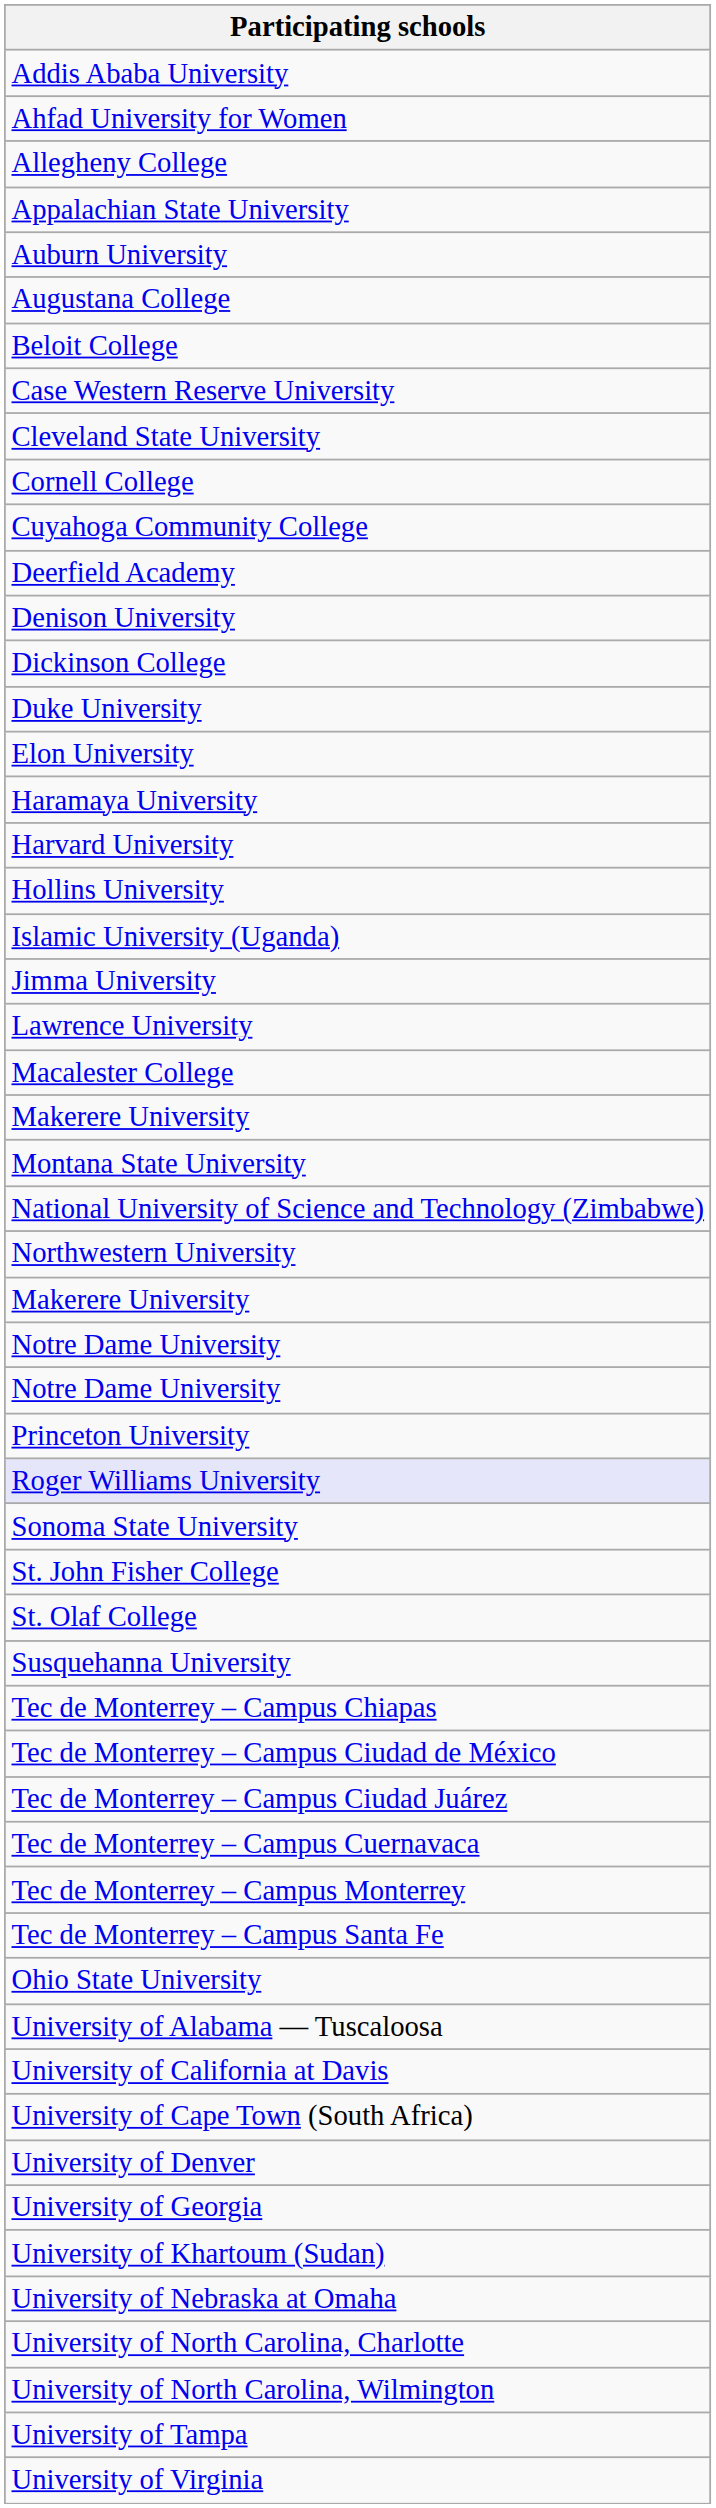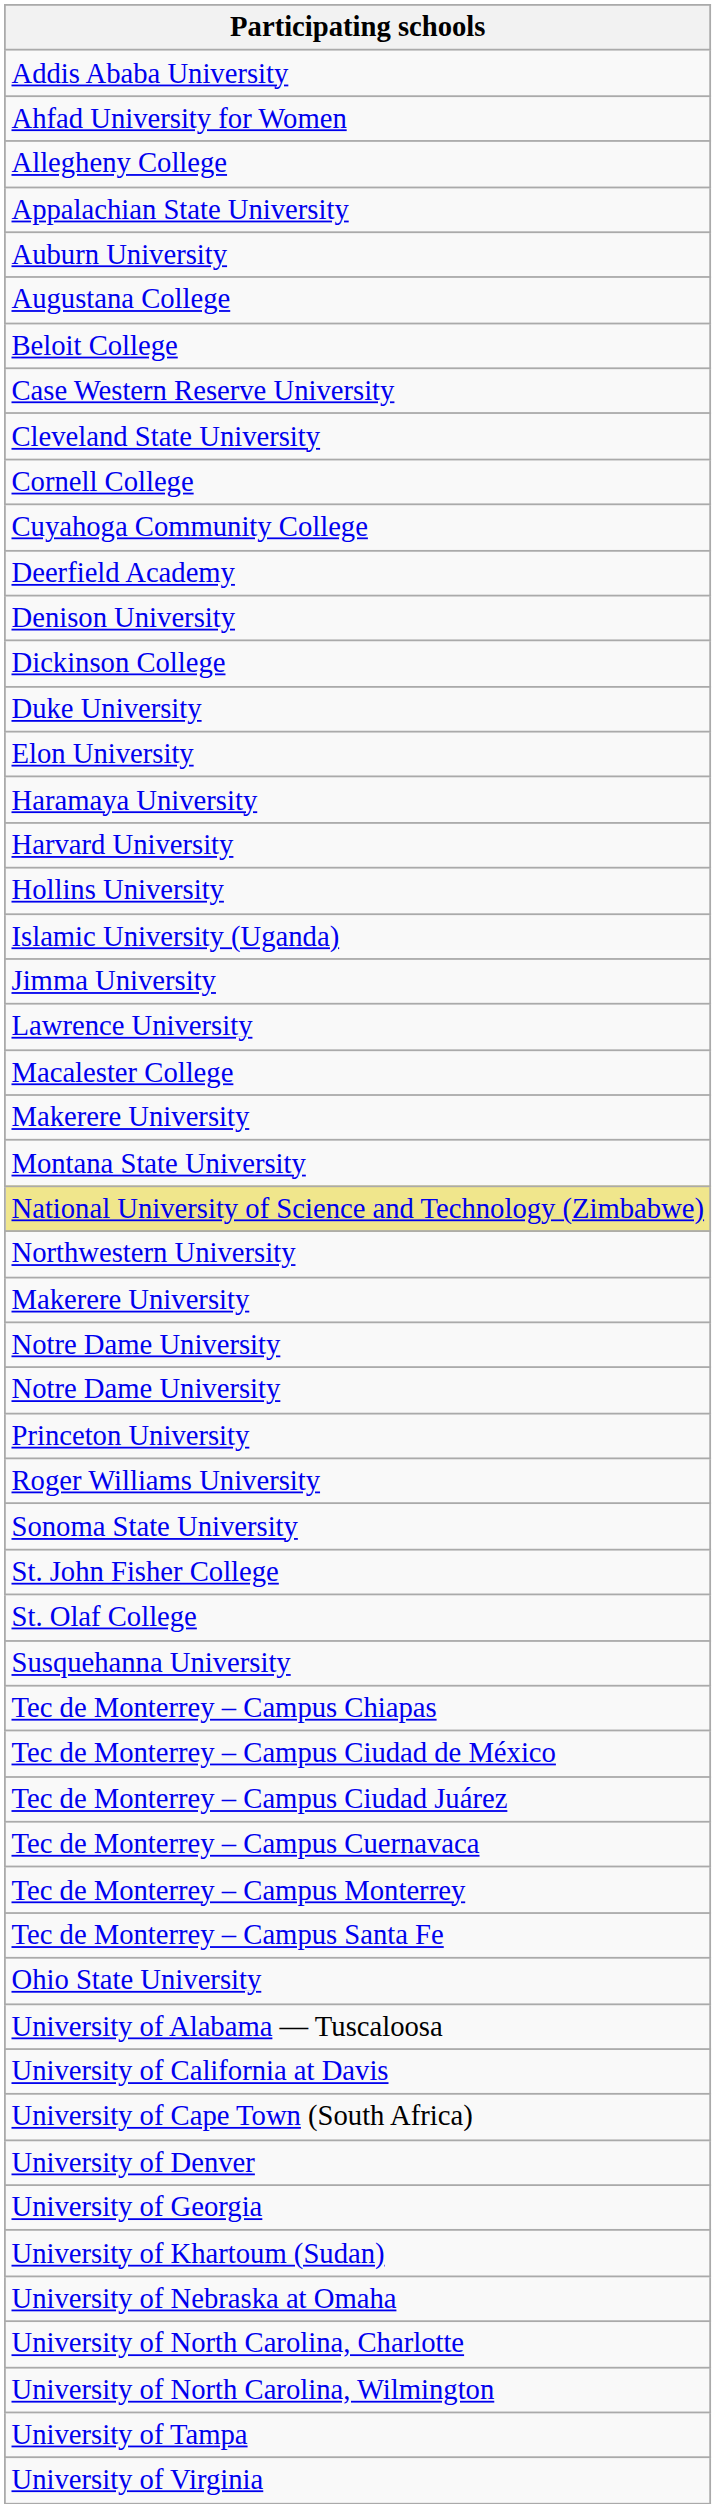row 27 | column 1: no background -> khaki background
row 33 | column 1: lavender background -> no background
